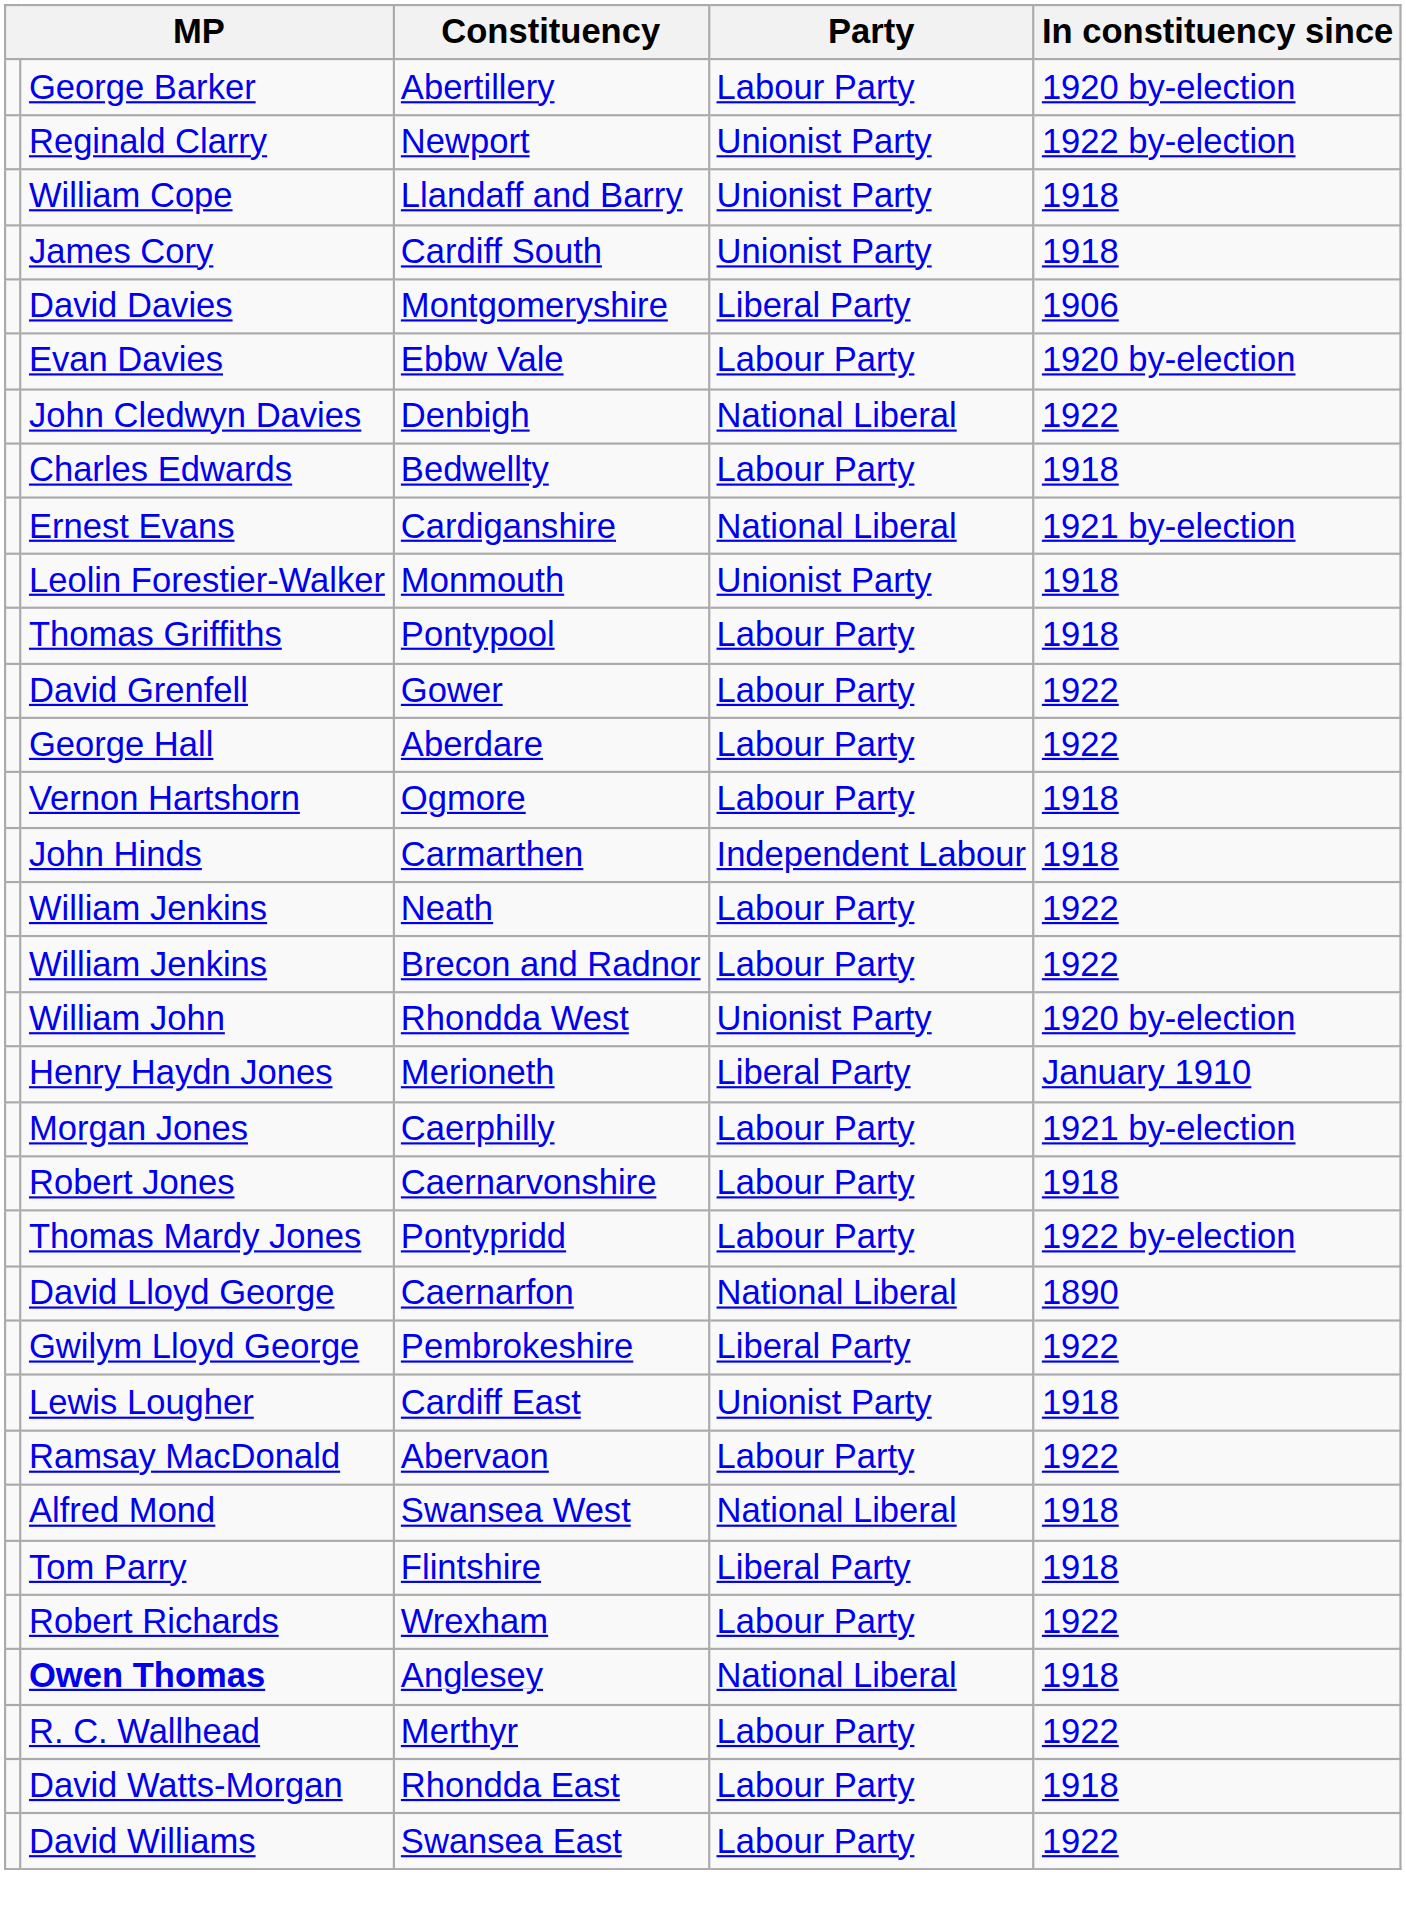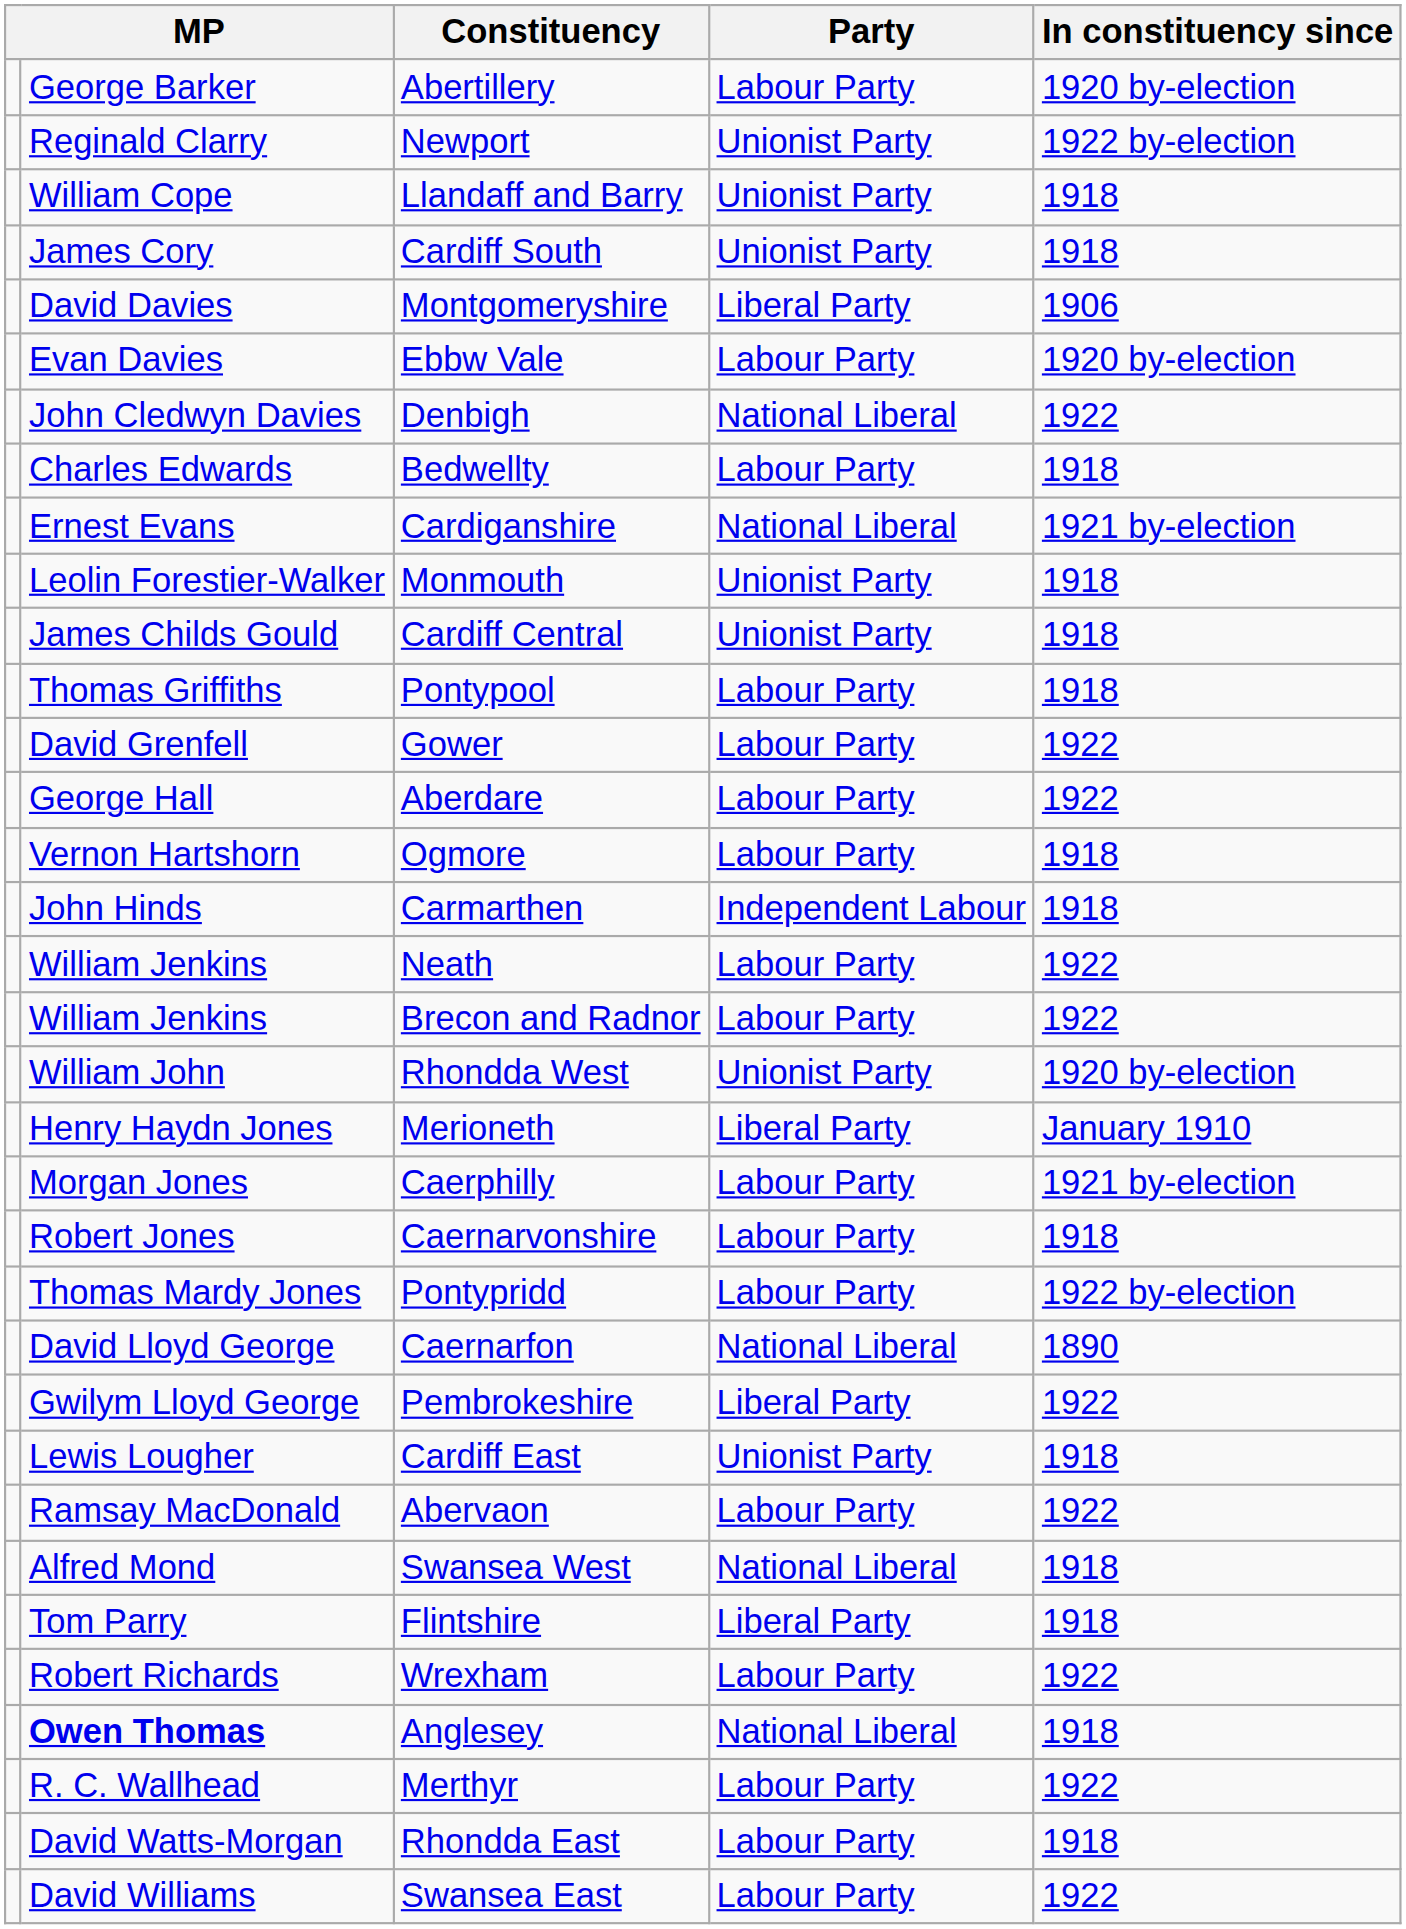+ row: James Childs Gould | Cardiff Central | Unionist Party | 1918
